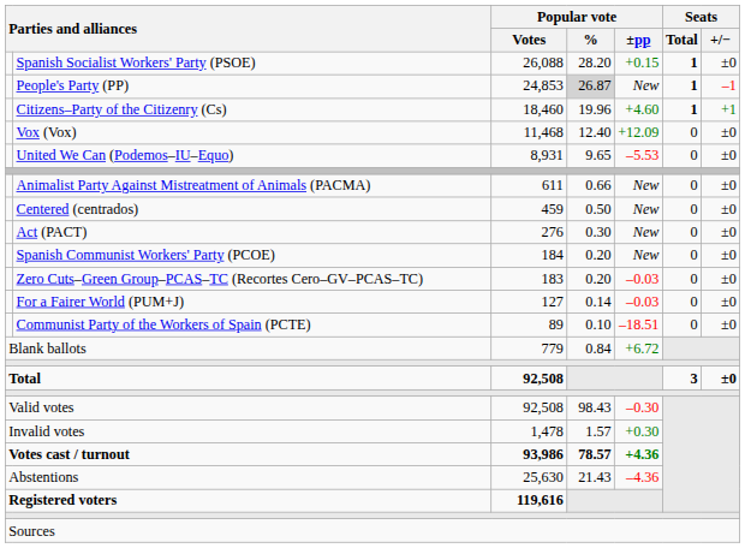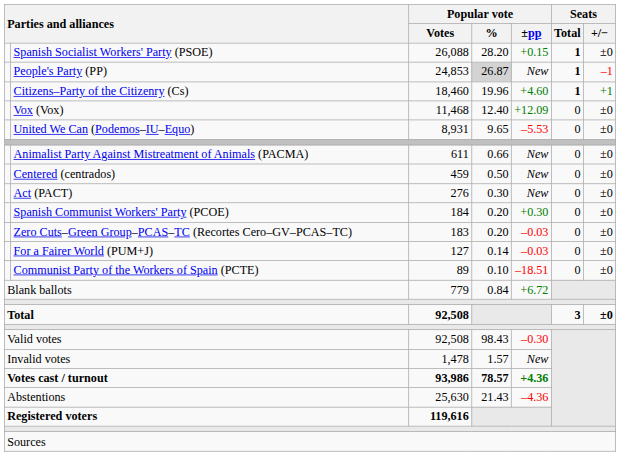Spanish Communist Workers' Party (PCOE) | Popular vote / ±pp: New -> +0.30
Invalid votes | Popular vote / ±pp: +0.30 -> New
